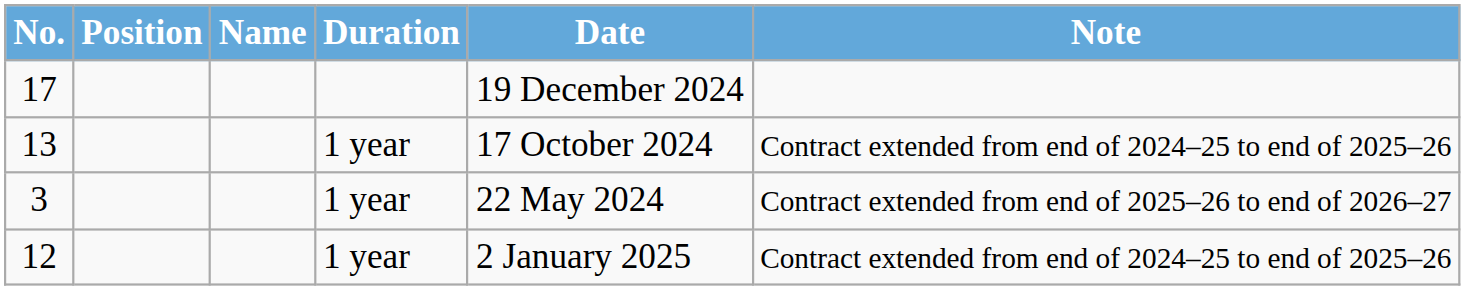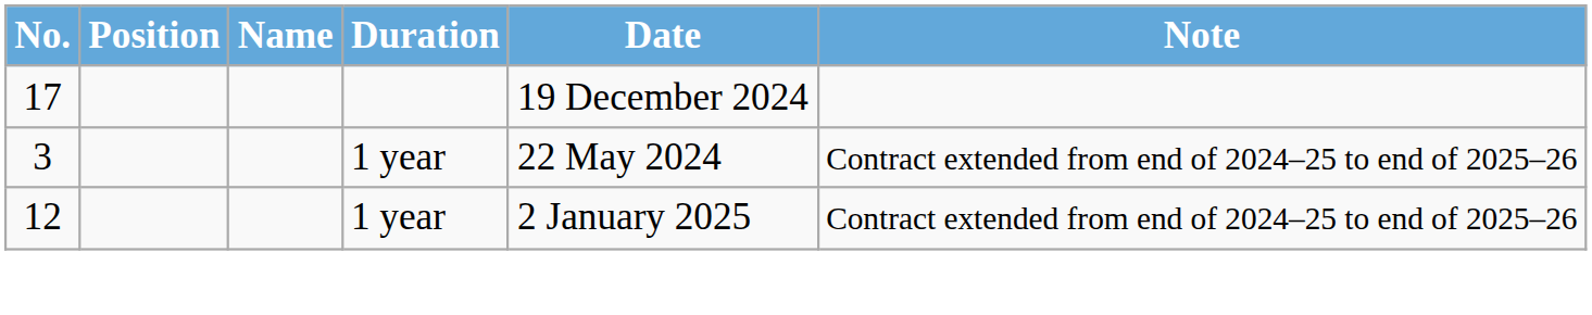- row: 13 | 1 year | 17 October 2024 | Contract extended from end of 2024–25 to end of 2025–26
3 | Note: Contract extended from end of 2025–26 to end of 2026–27 -> Contract extended from end of 2024–25 to end of 2025–26
